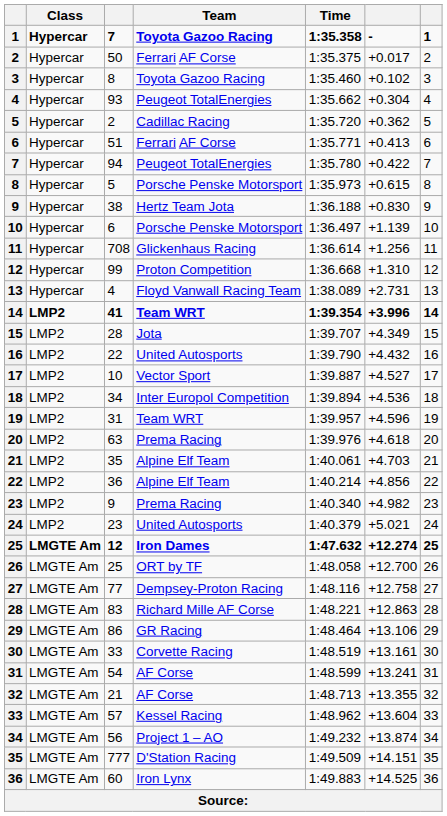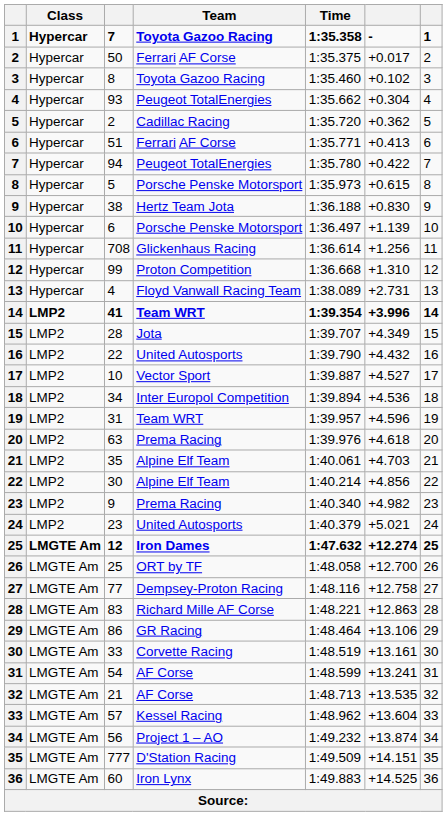row 23 | column 3: 36 -> 30
row 33 | column 6: +13.355 -> +13.535
